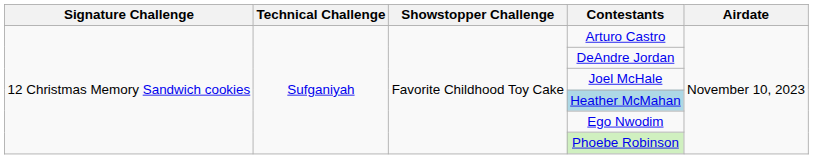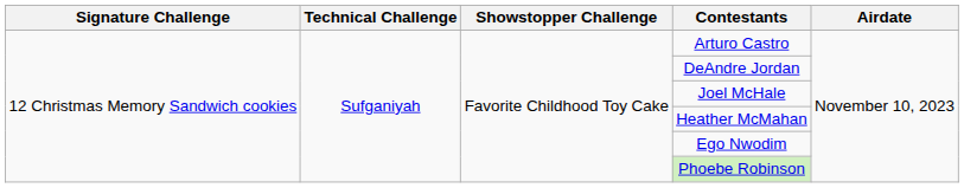Heather McMahan | Contestants: lightblue background -> no background
